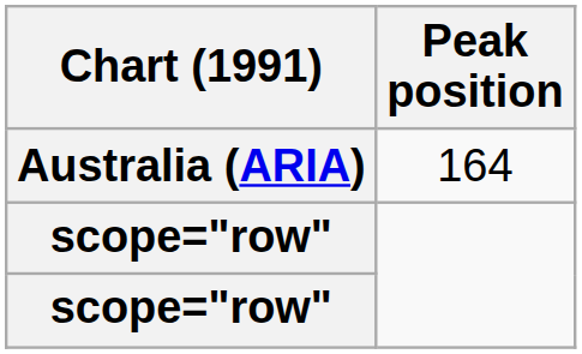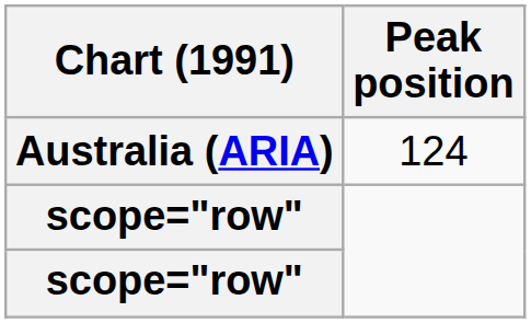Australia (ARIA) | Peak position: 164 -> 124
